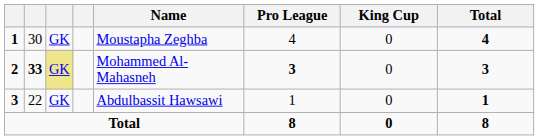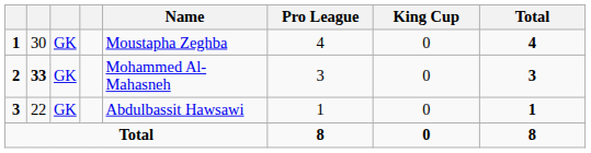2 | column 3: khaki background -> no background
2 | Pro League: bold -> normal
